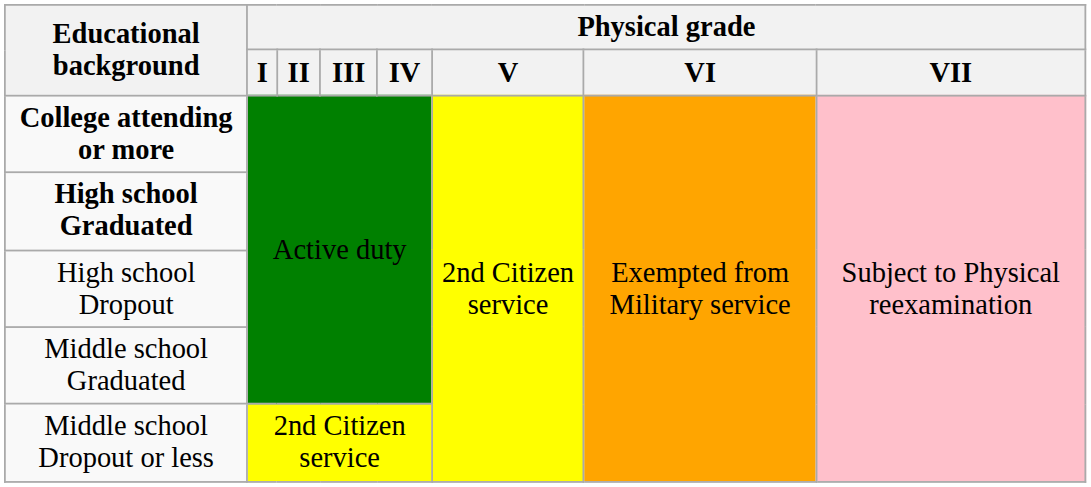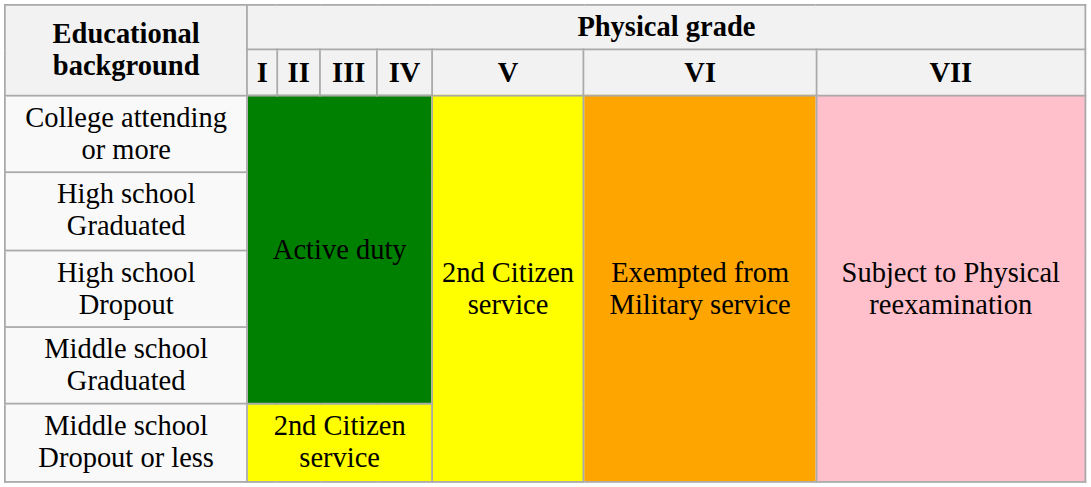College attending or more | Educational background: bold -> normal
High school Graduated | Educational background: bold -> normal
